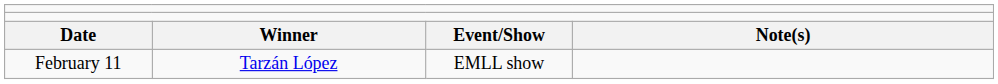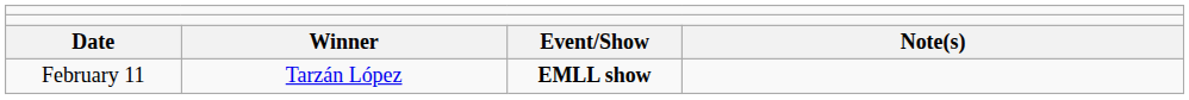February 11 | column 3: normal -> bold
